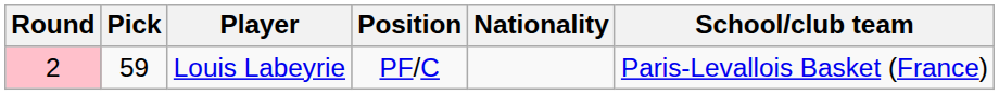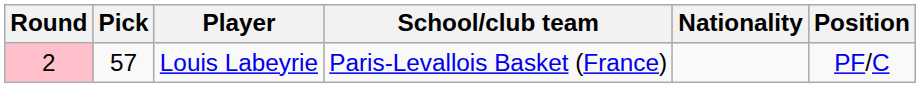columns swapped: Position <-> School/club team
Louis Labeyrie | Pick: 59 -> 57
